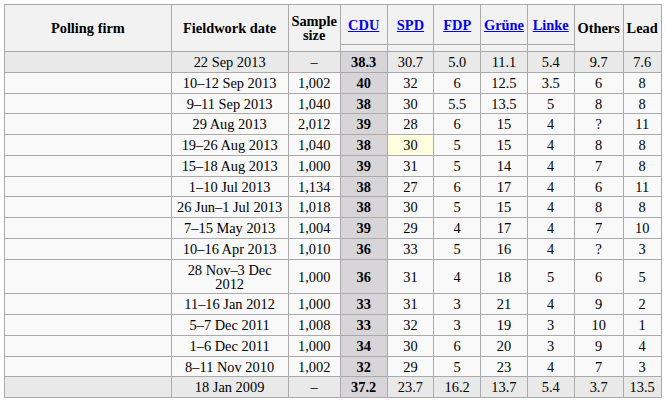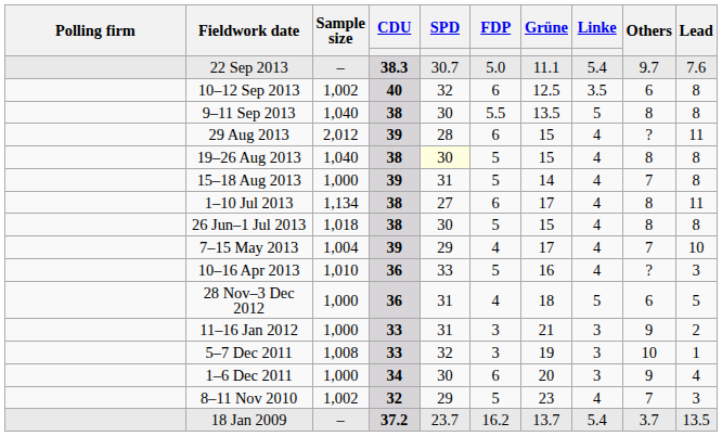1–10 Jul 2013 | Others: 6 -> 8
11–16 Jan 2012 | Linke: 4 -> 3
